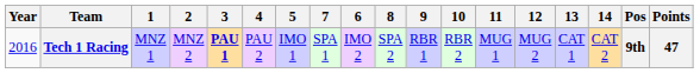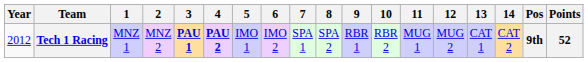columns swapped: 6 <-> 7
Tech 1 Racing | Year: 2016 -> 2012
Tech 1 Racing | 4: normal -> bold
Tech 1 Racing | Points: 47 -> 52
